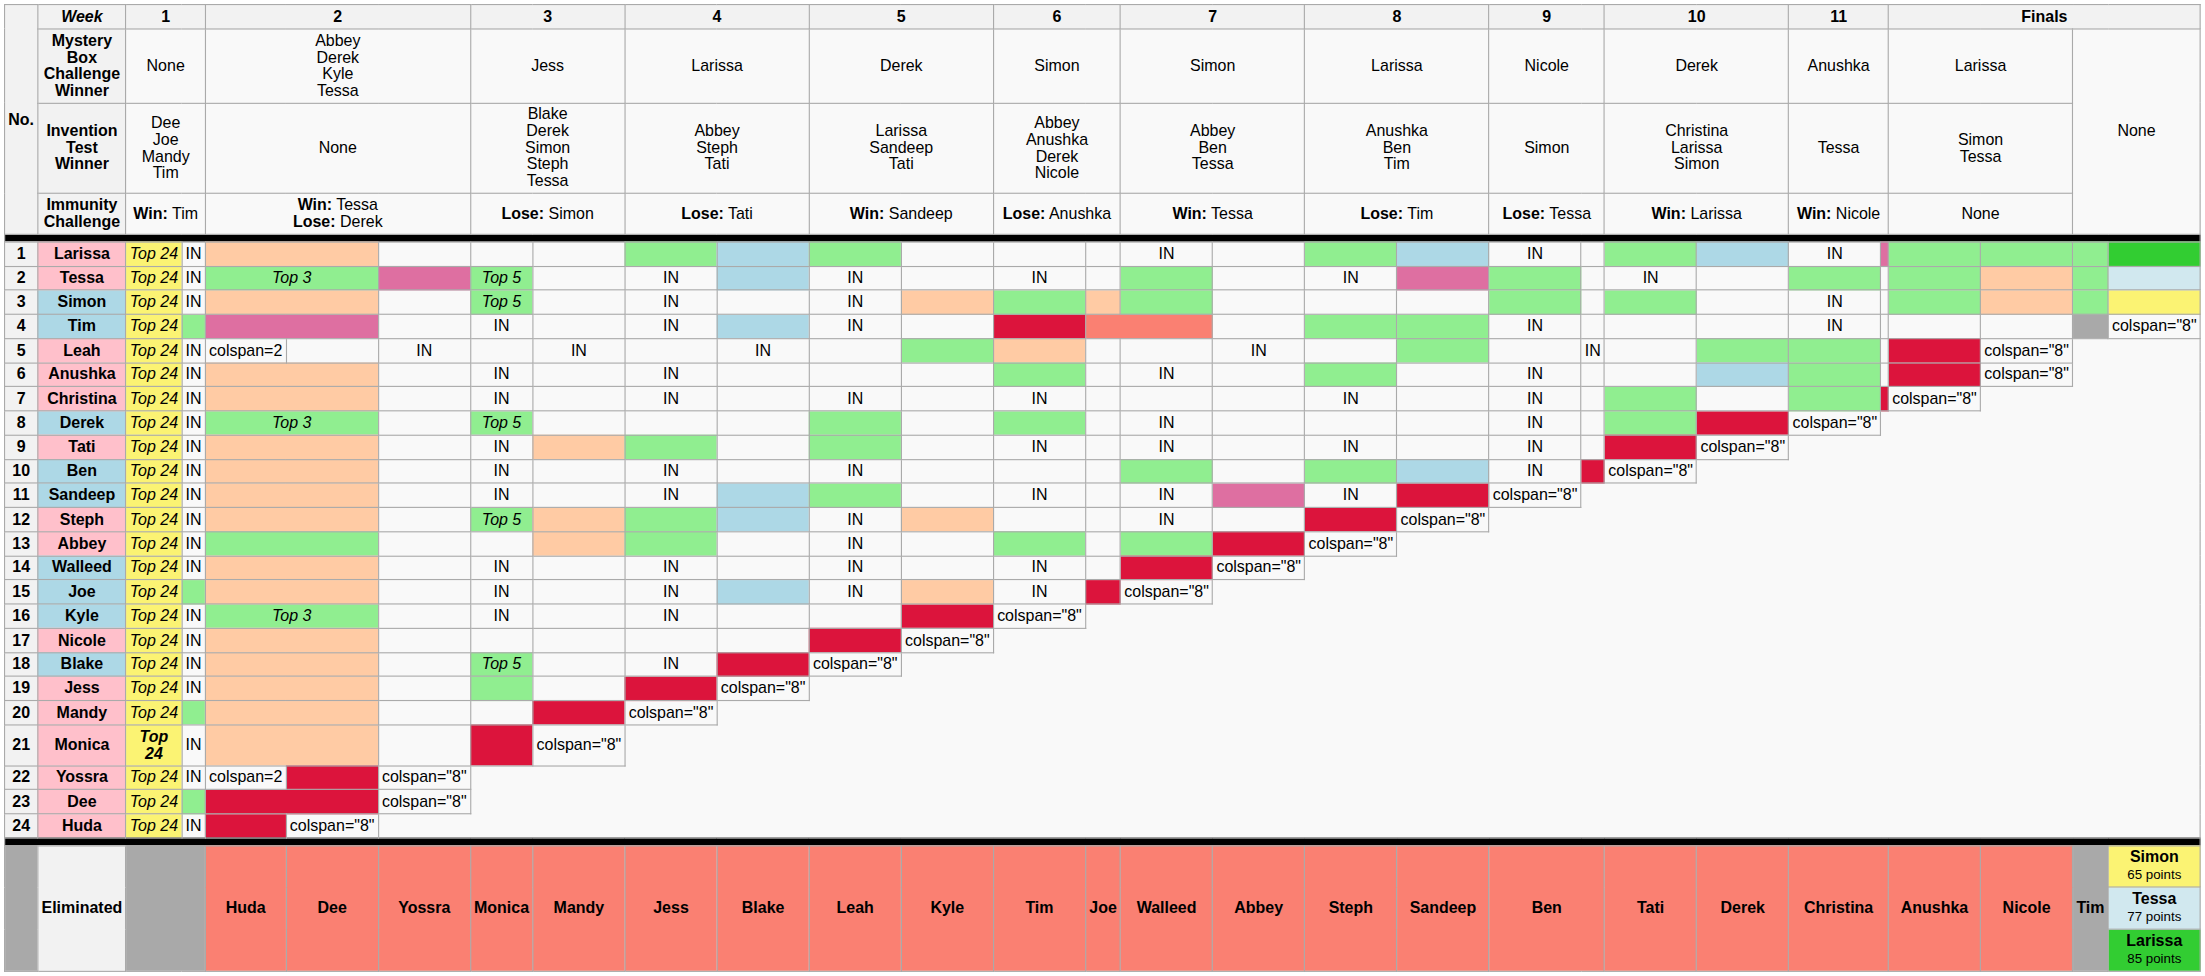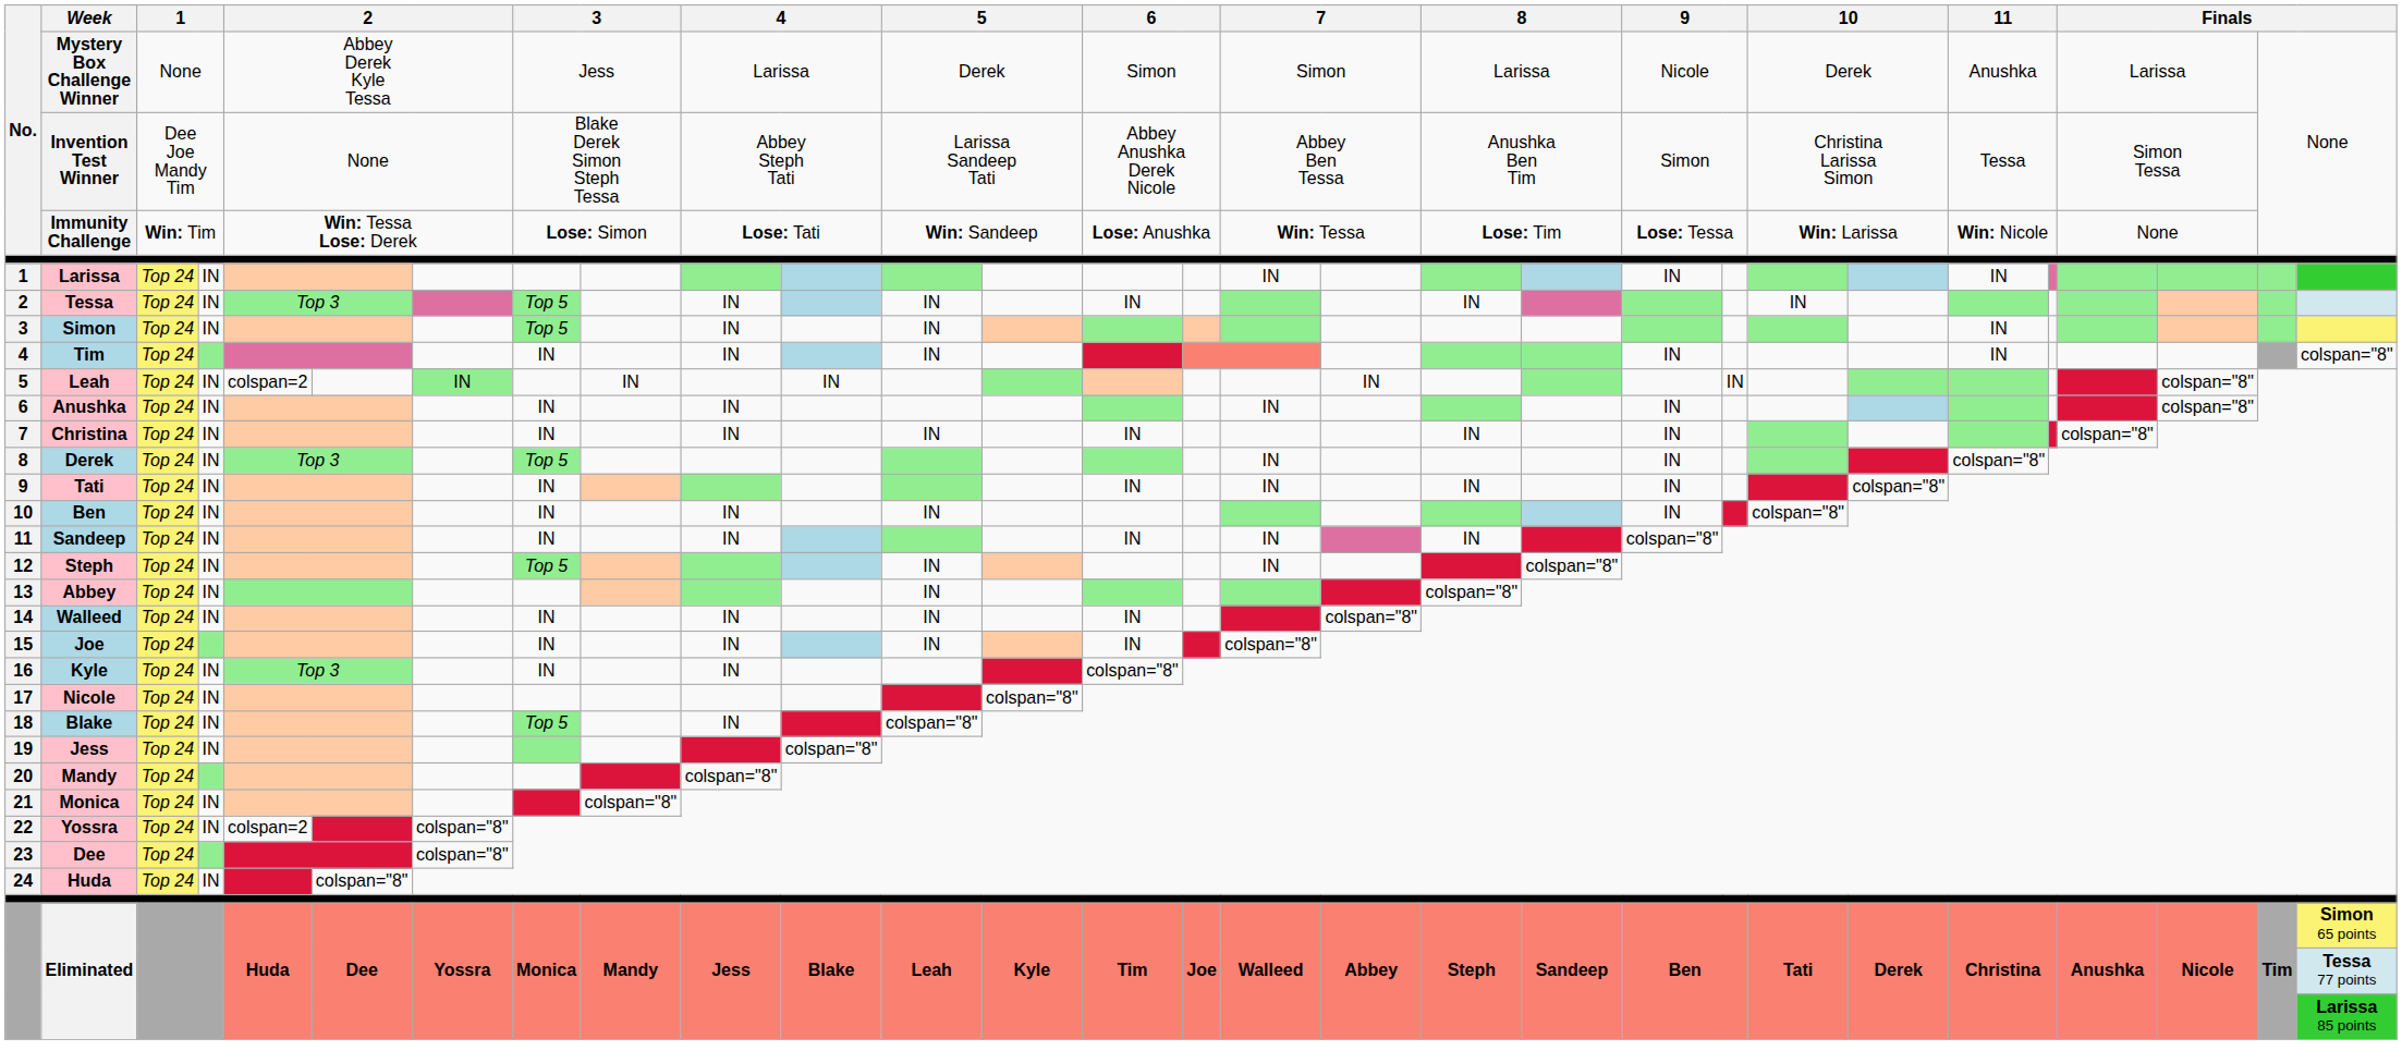row 10 | column 7: no background -> lightgreen background
row 26 | column 3: bold -> normal
